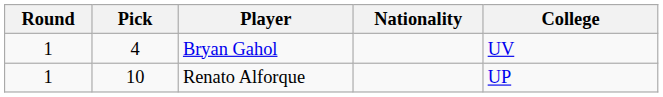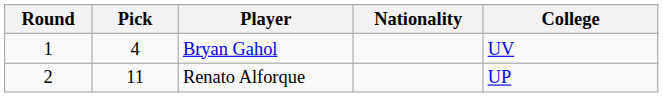Renato Alforque | Round: 1 -> 2
Renato Alforque | Pick: 10 -> 11
